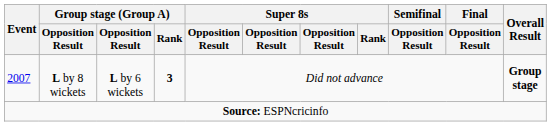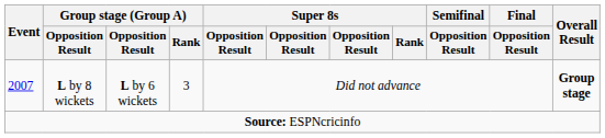2007 | Group stage (Group A) / Rank: bold -> normal
